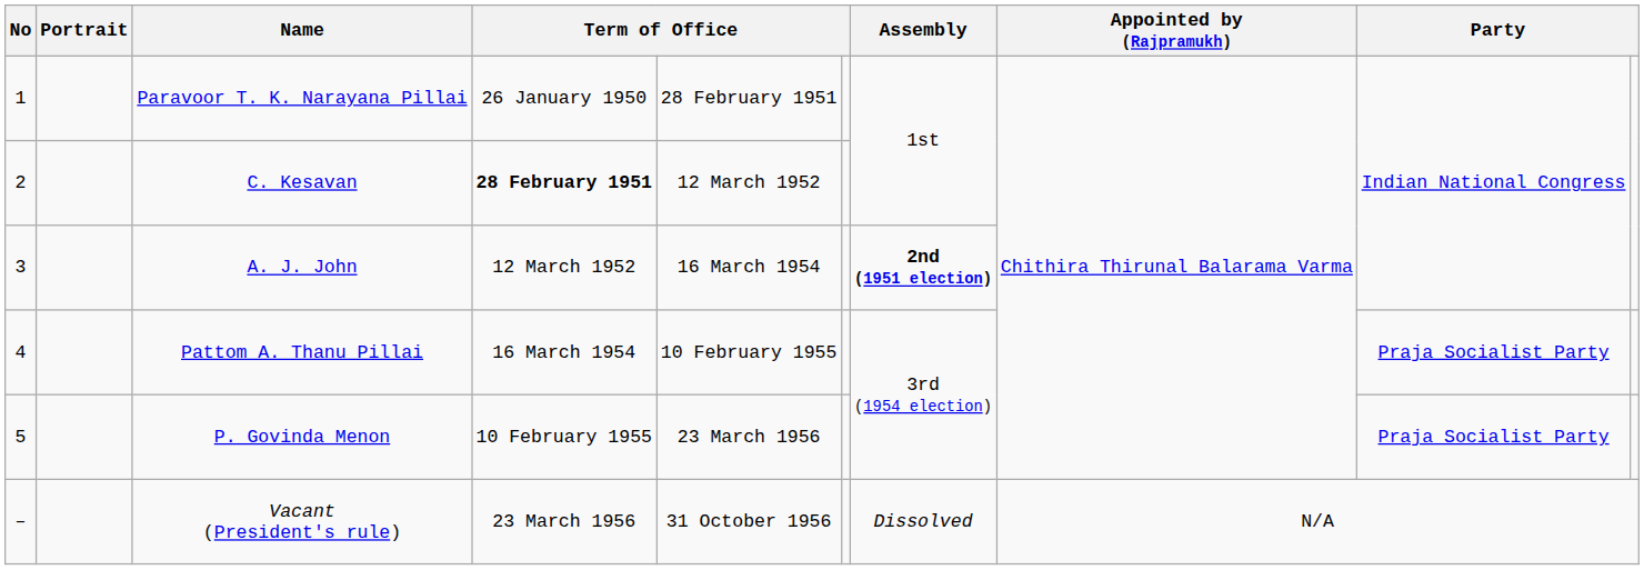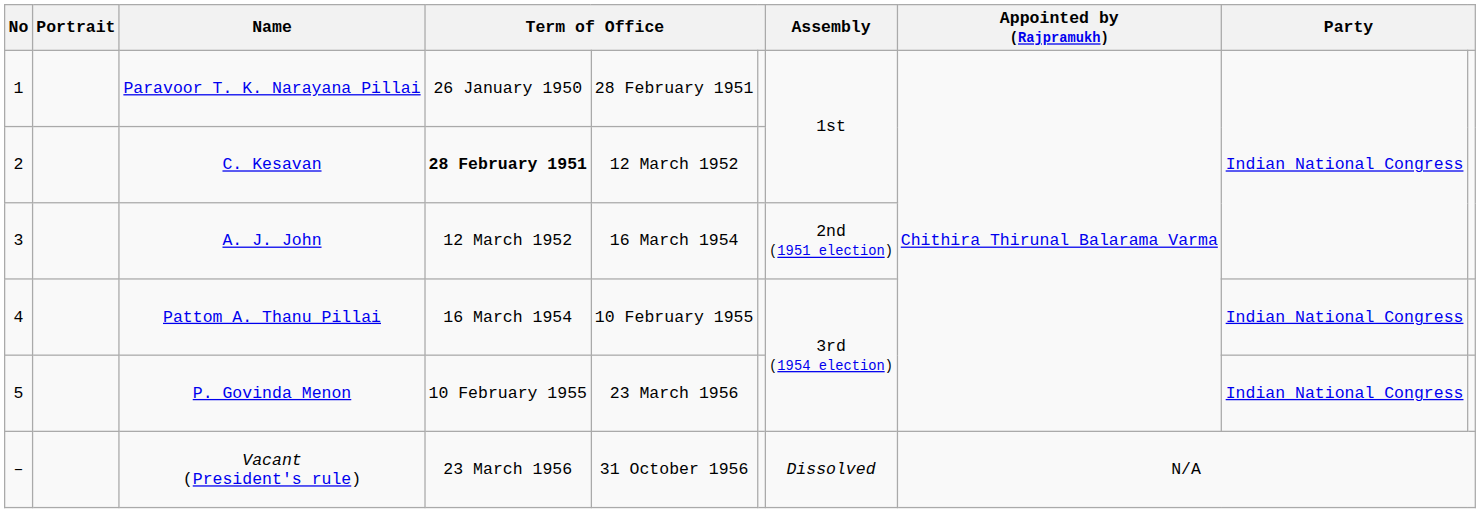A. J. John | Assembly: bold -> normal
Pattom A. Thanu Pillai | column 9: Praja Socialist Party -> Indian National Congress
P. Govinda Menon | column 9: Praja Socialist Party -> Indian National Congress
